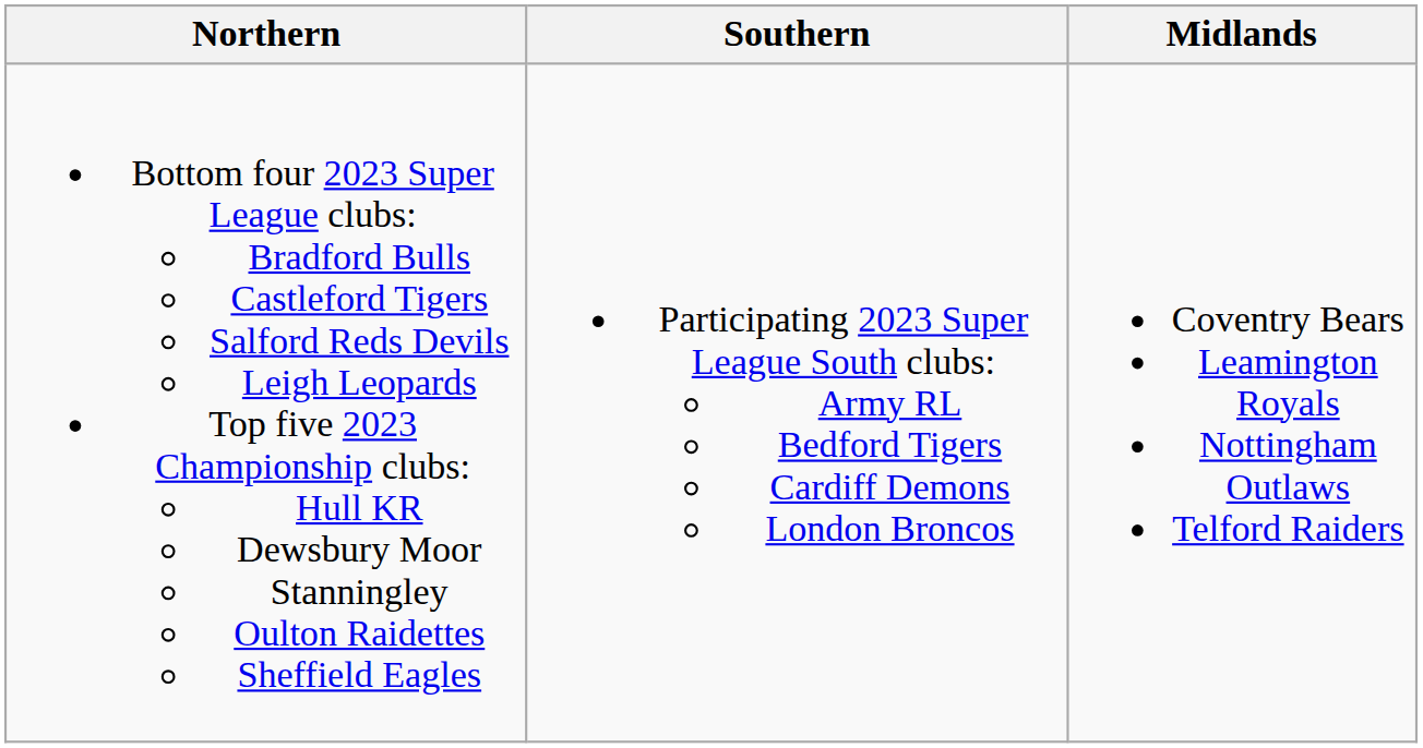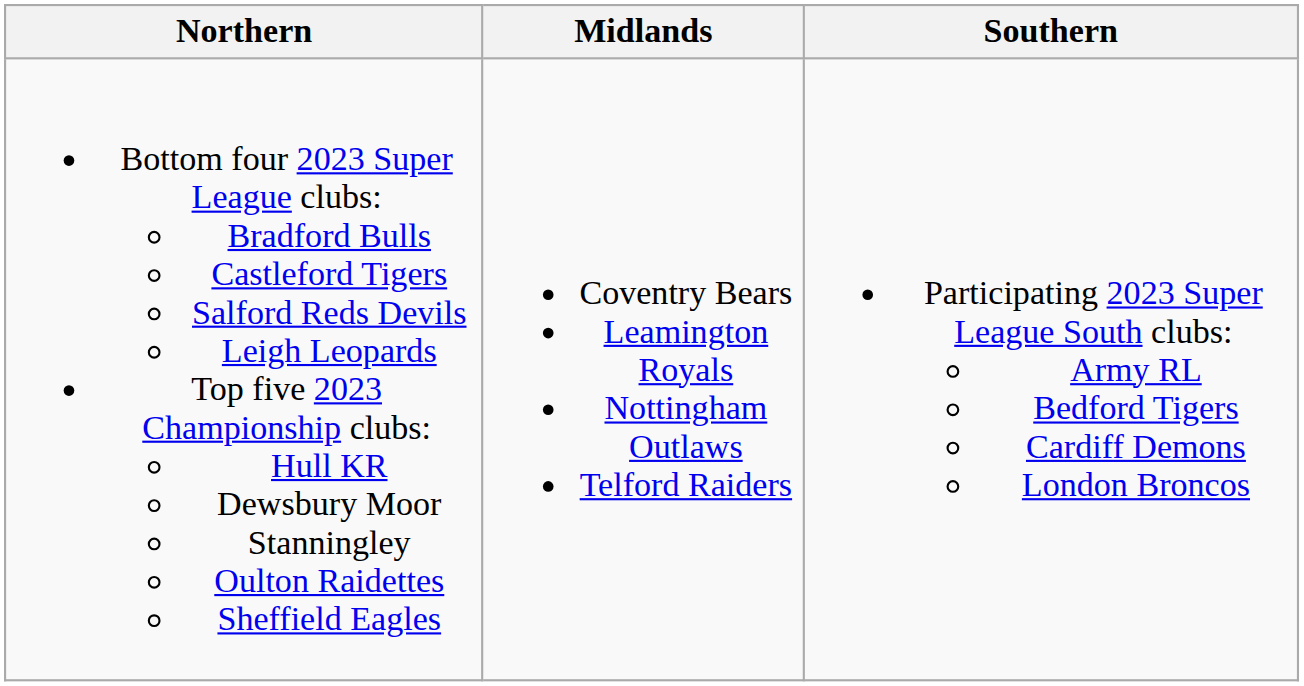columns swapped: Midlands <-> Southern
